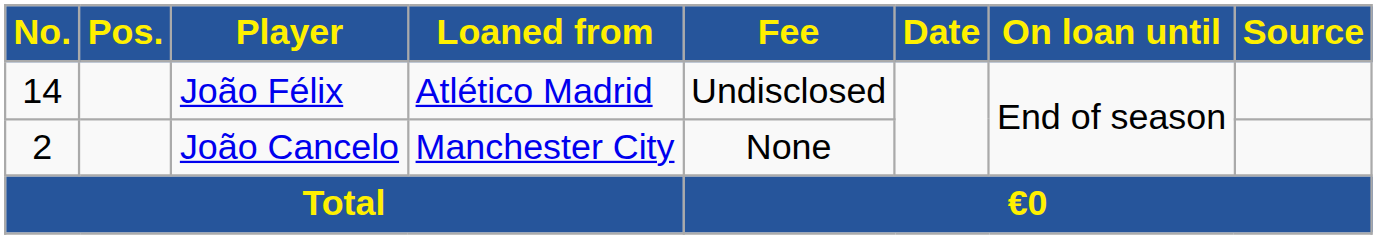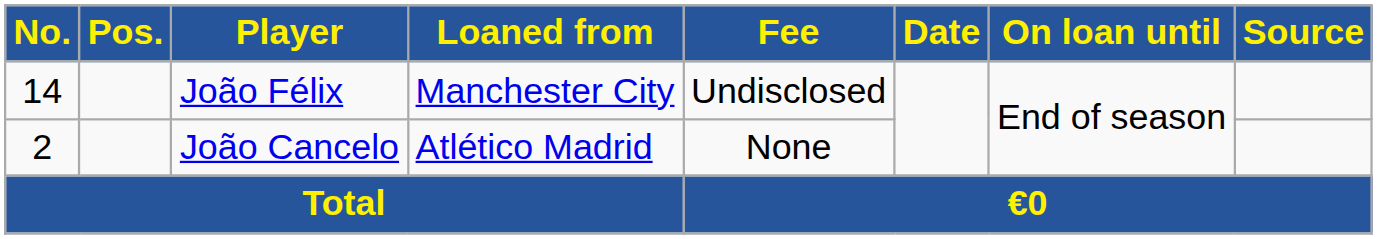João Félix | Loaned from: Atlético Madrid -> Manchester City
João Cancelo | Loaned from: Manchester City -> Atlético Madrid
